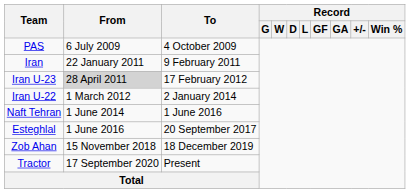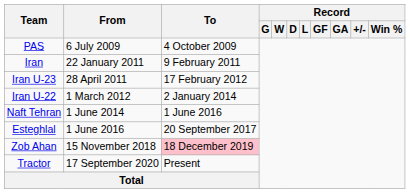Iran U-23 | From: lightgrey background -> no background
Zob Ahan | To: no background -> pink background
